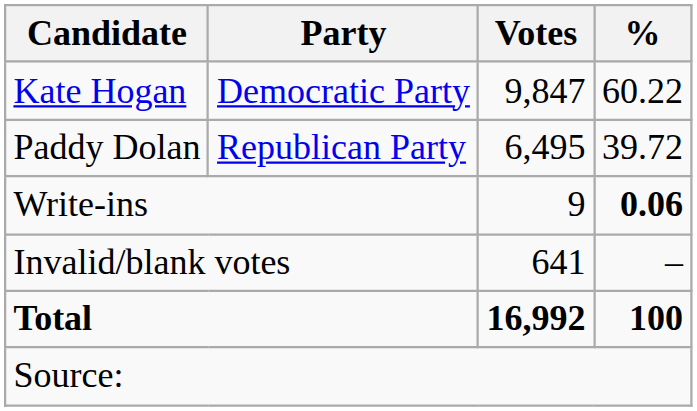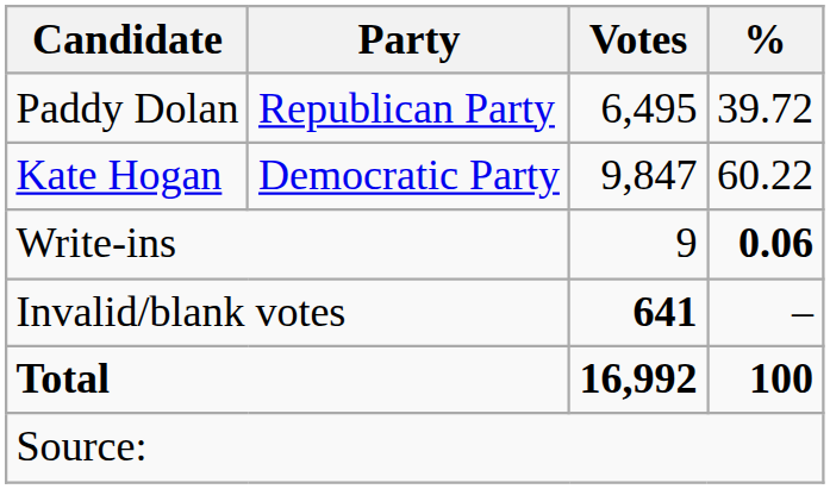rows swapped: Kate Hogan <-> Paddy Dolan
Invalid/blank votes | Votes: normal -> bold
